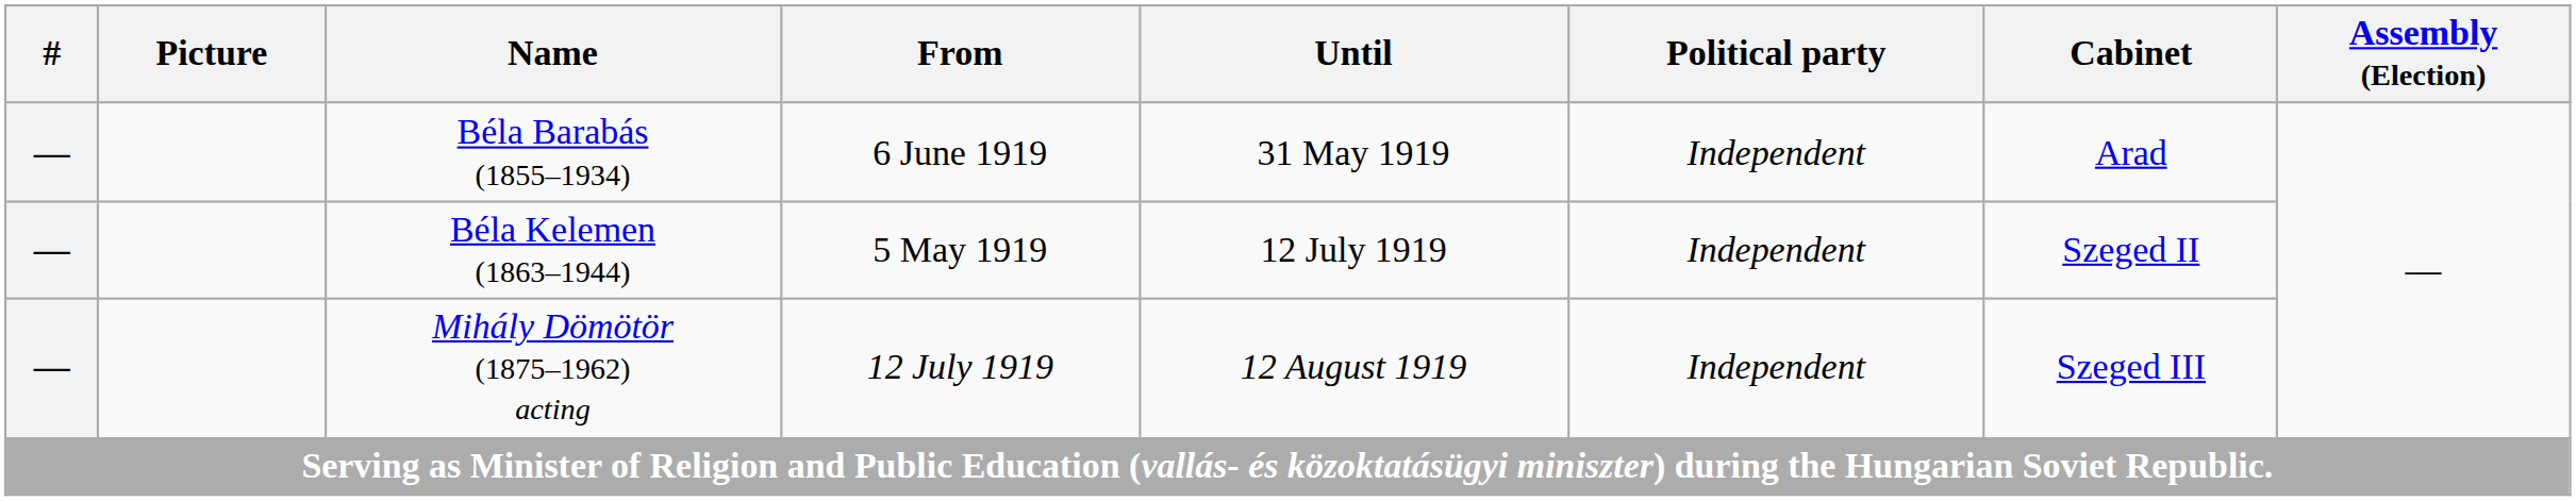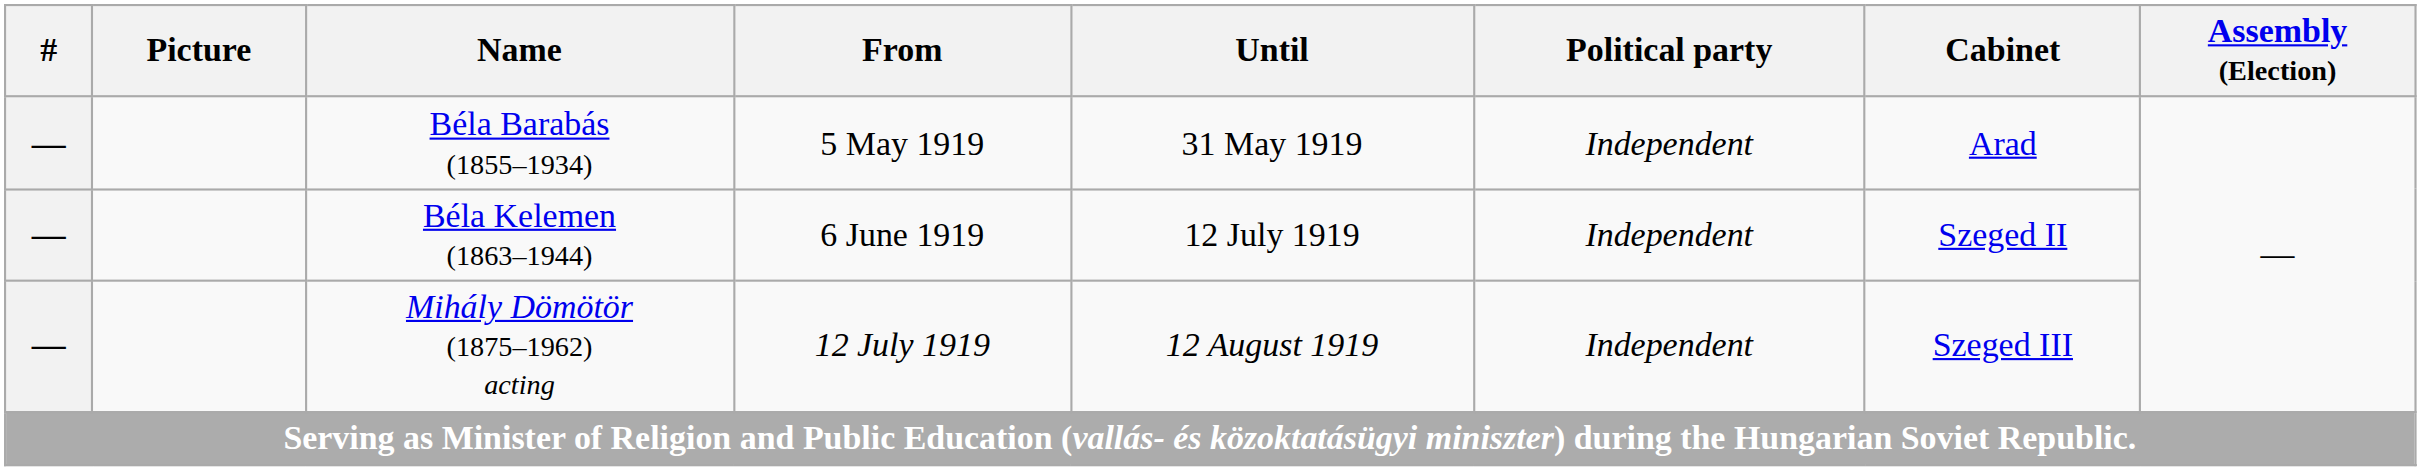Béla Barabás (1855–1934) | From: 6 June 1919 -> 5 May 1919
Béla Kelemen (1863–1944) | From: 5 May 1919 -> 6 June 1919
